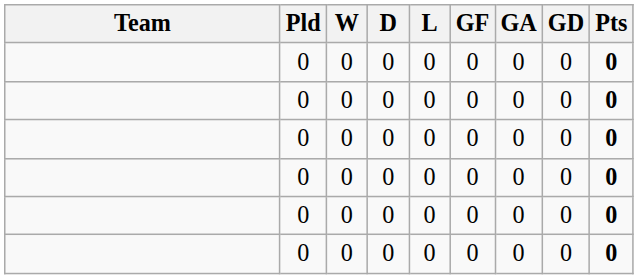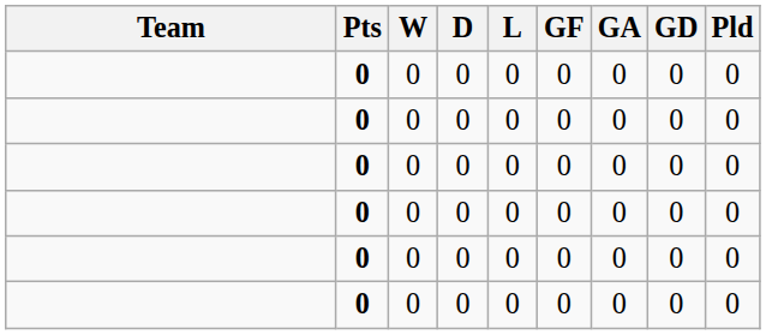columns swapped: Pld <-> Pts
